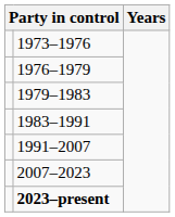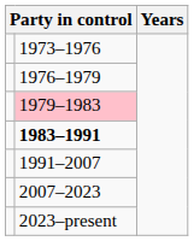1979–1983 | column 2: no background -> pink background
1983–1991 | column 2: normal -> bold
2023–present | column 2: bold -> normal
